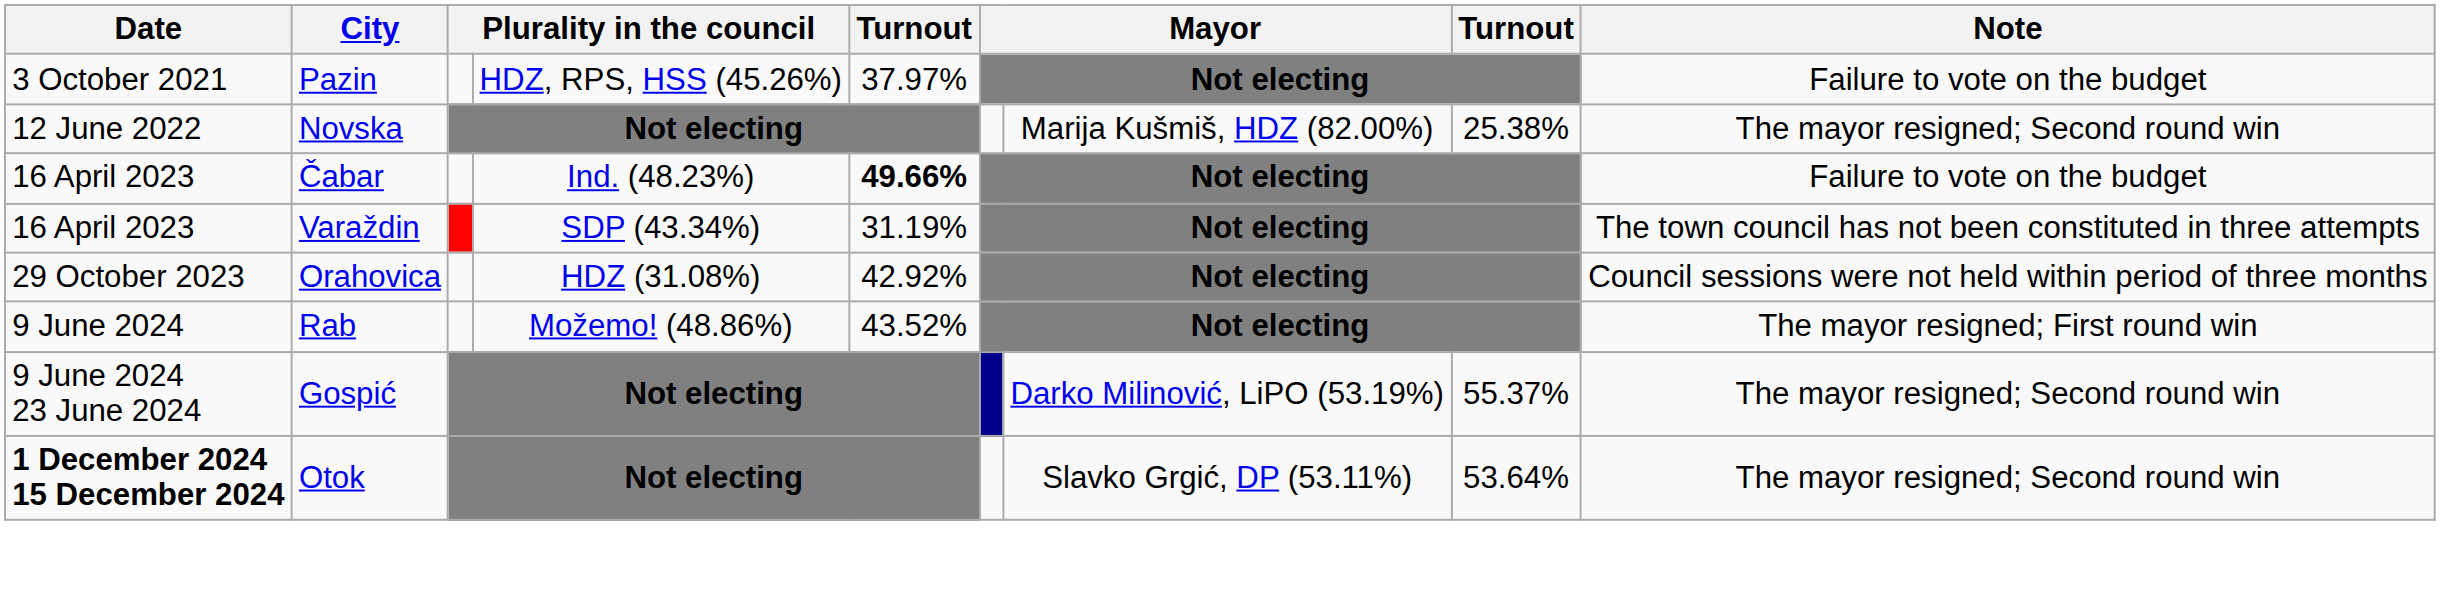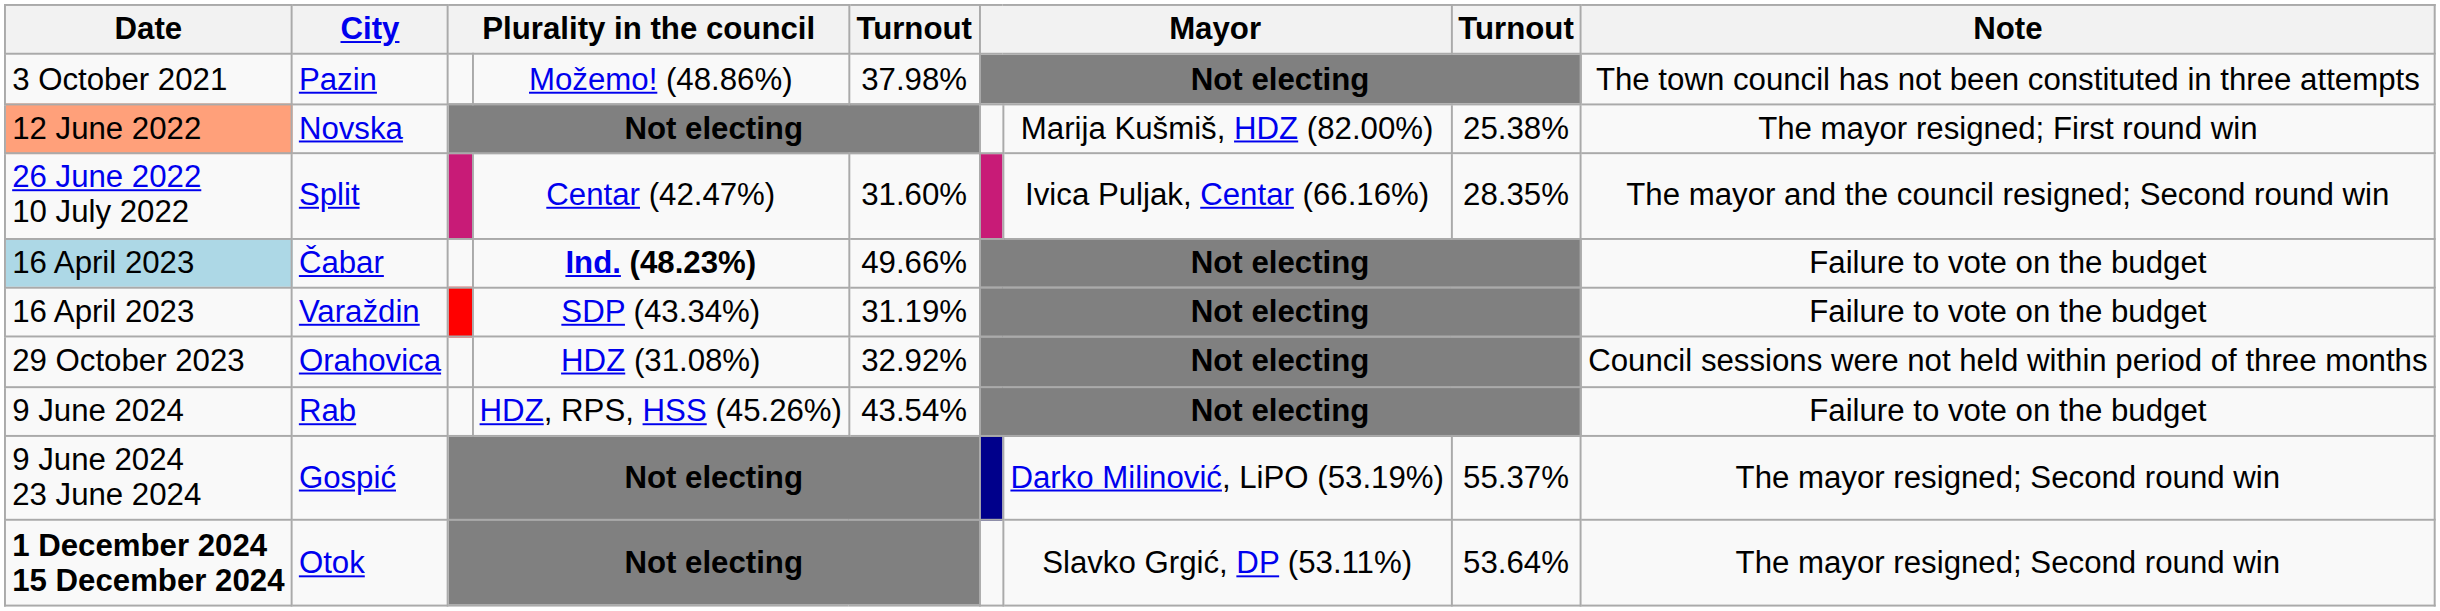Pazin | column 4: HDZ, RPS, HSS (45.26%) -> Možemo! (48.86%)
Pazin | column 5: 37.97% -> 37.98%
Pazin | Note: Failure to vote on the budget -> The town council has not been constituted in three attempts
Novska | Date: no background -> lightsalmon background
Novska | Note: The mayor resigned; Second round win -> The mayor resigned; First round win
+ row: 26 June 2022 10 July 2022 | Split | Centar (42.47%) | 31.60% | Ivica Puljak, Centar (66.16%) | 28.35% | The mayor and the council resigned; Second round win
Čabar | Date: no background -> lightblue background
Čabar | column 4: normal -> bold
Čabar | column 5: bold -> normal
Varaždin | Note: The town council has not been constituted in three attempts -> Failure to vote on the budget
Orahovica | column 5: 42.92% -> 32.92%
Rab | column 4: Možemo! (48.86%) -> HDZ, RPS, HSS (45.26%)
Rab | column 5: 43.52% -> 43.54%
Rab | Note: The mayor resigned; First round win -> Failure to vote on the budget
